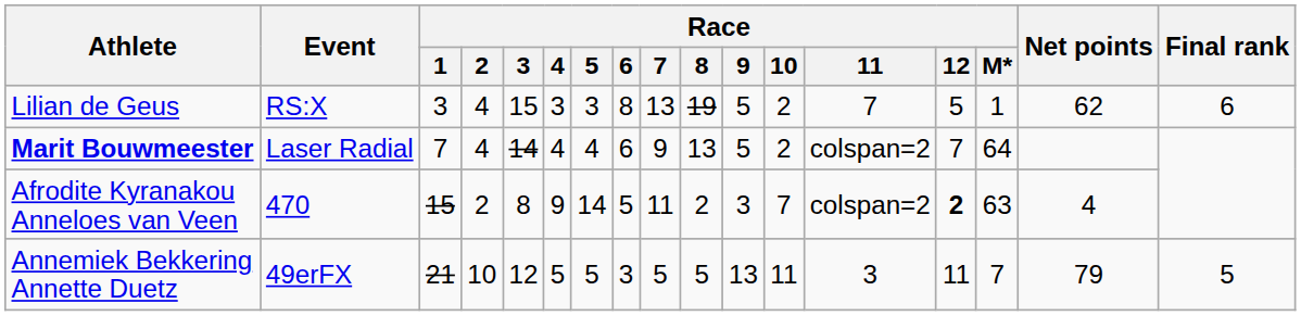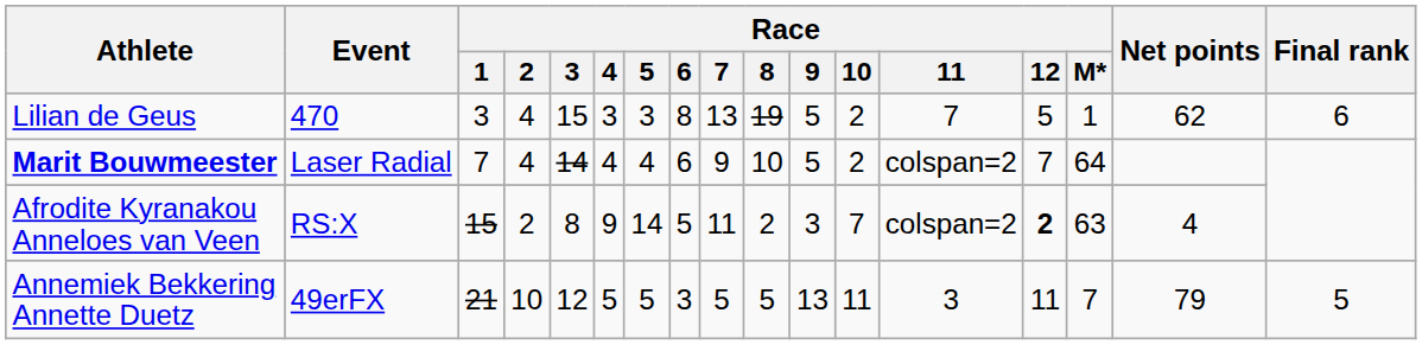Lilian de Geus | Event: RS:X -> 470
Marit Bouwmeester | Race / 8: 13 -> 10
Afrodite Kyranakou Anneloes van Veen | Event: 470 -> RS:X
